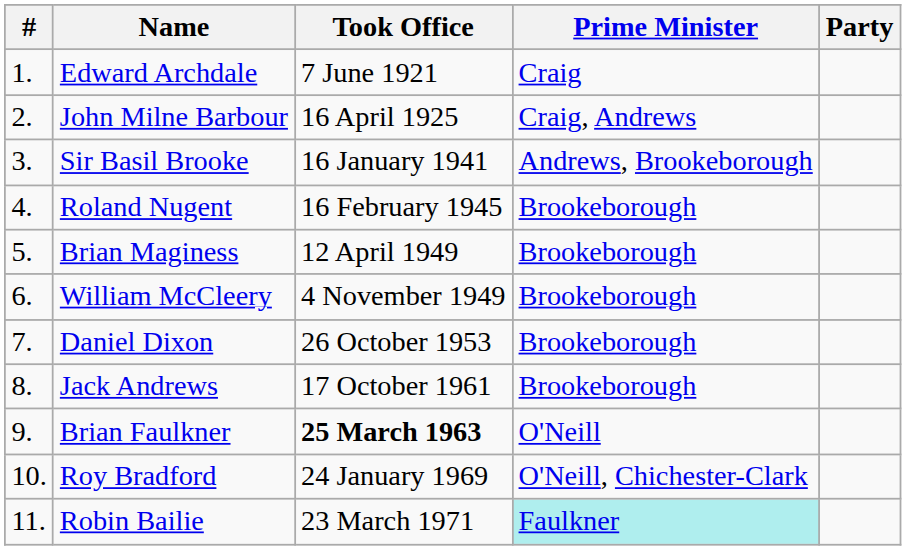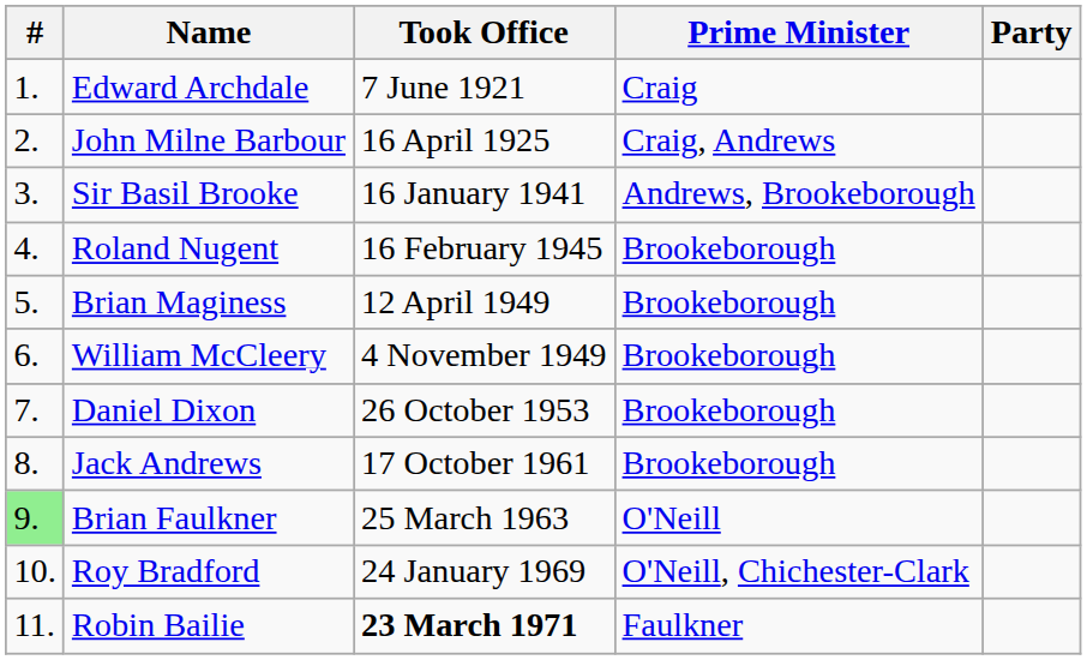Brian Faulkner | #: no background -> lightgreen background
Brian Faulkner | Took Office: bold -> normal
Robin Bailie | Took Office: normal -> bold
Robin Bailie | Prime Minister: paleturquoise background -> no background
